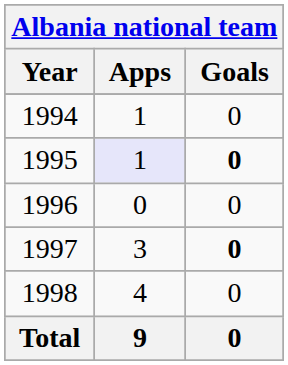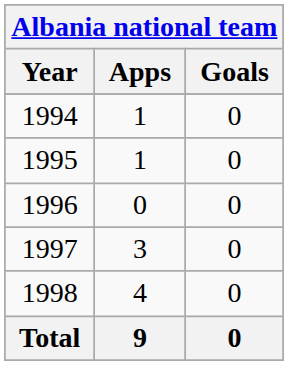1995 | Apps: lavender background -> no background
1995 | Goals: bold -> normal
1997 | Goals: bold -> normal
